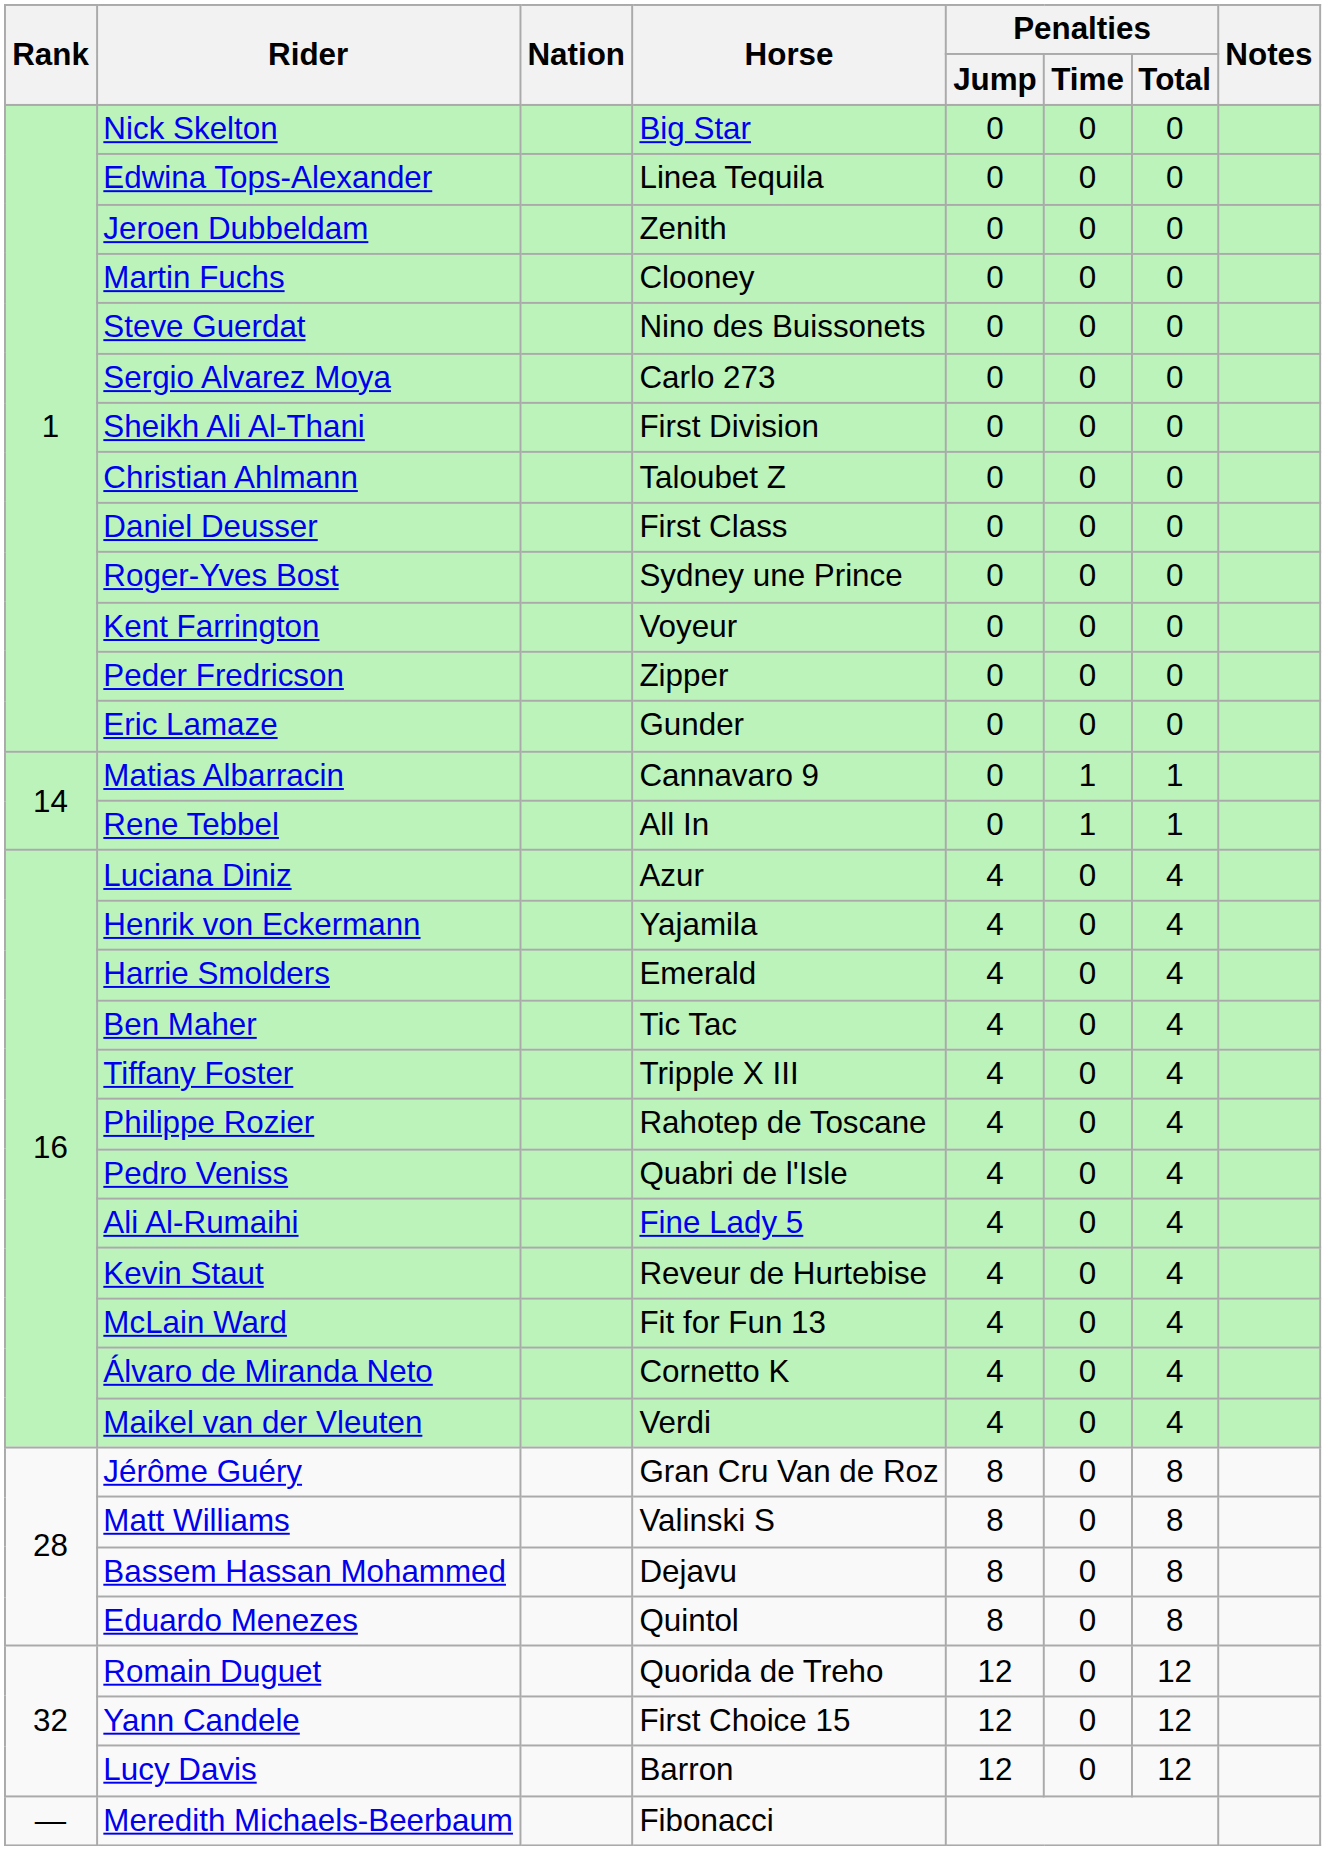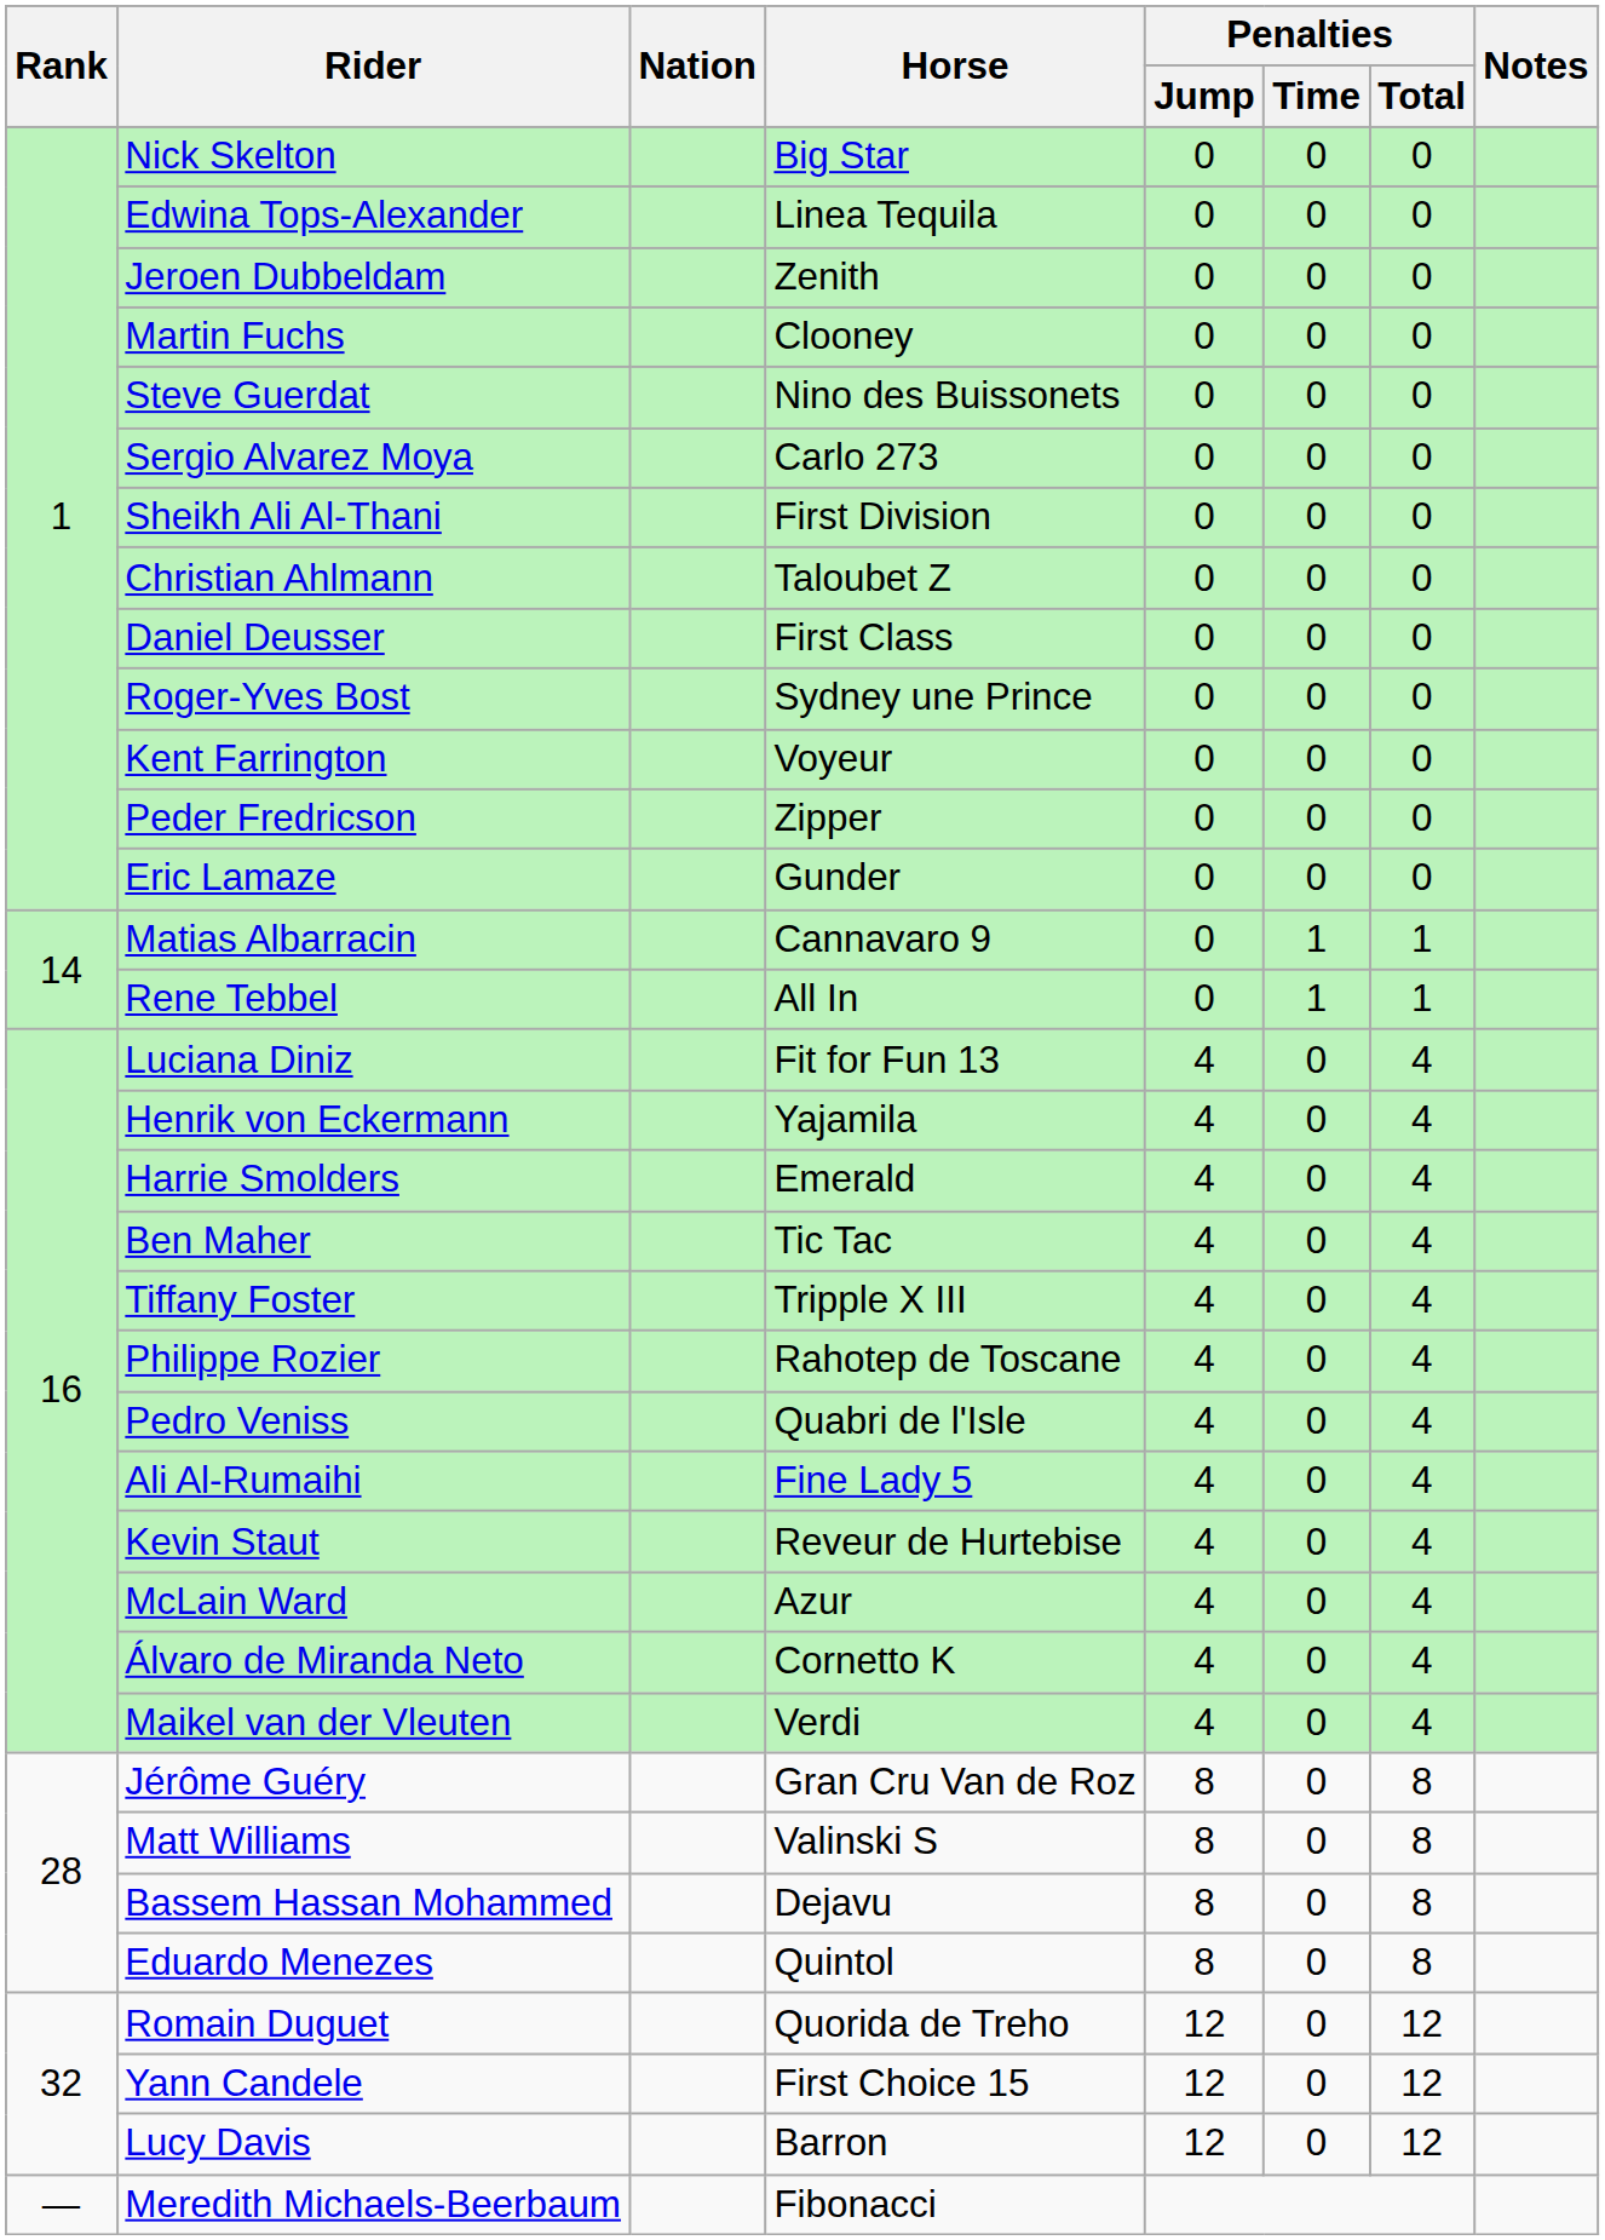Luciana Diniz | Horse: Azur -> Fit for Fun 13
McLain Ward | Horse: Fit for Fun 13 -> Azur
